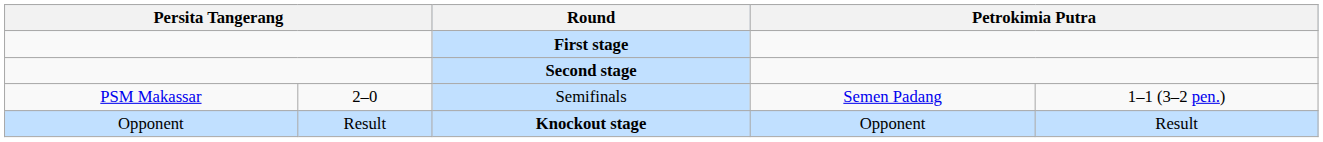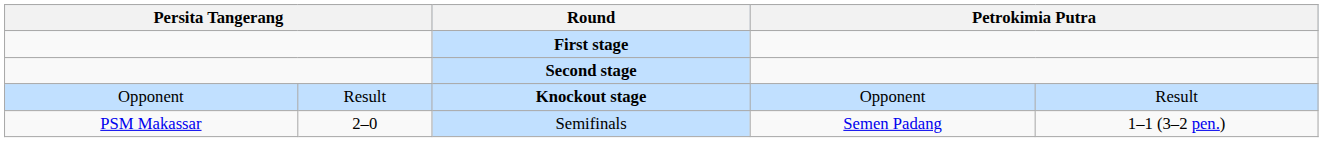rows swapped: Knockout stage <-> Semifinals
